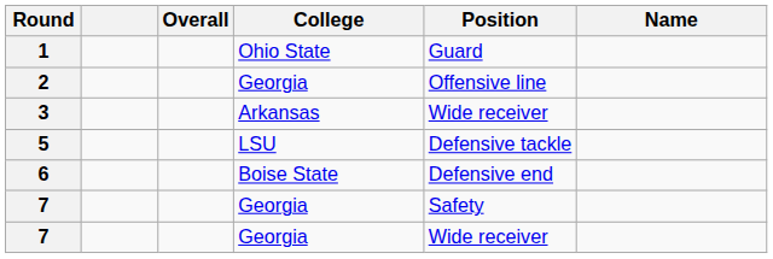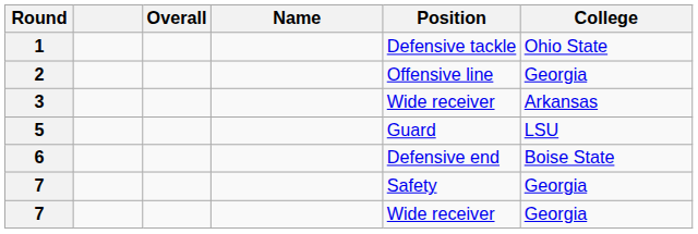columns swapped: Name <-> College
1 | Position: Guard -> Defensive tackle
5 | Position: Defensive tackle -> Guard
